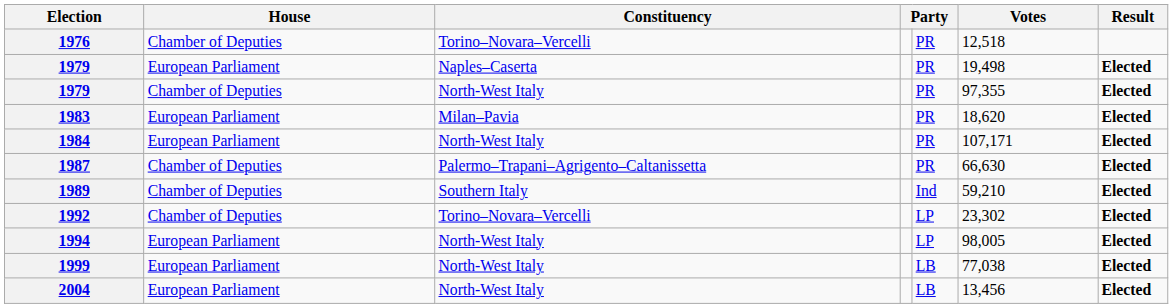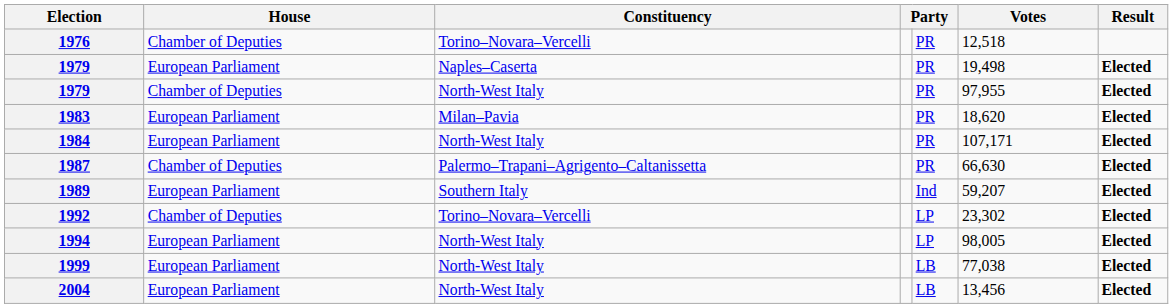1979 / North-West Italy | Votes: 97,355 -> 97,955
1989 | House: Chamber of Deputies -> European Parliament
1989 | Votes: 59,210 -> 59,207
